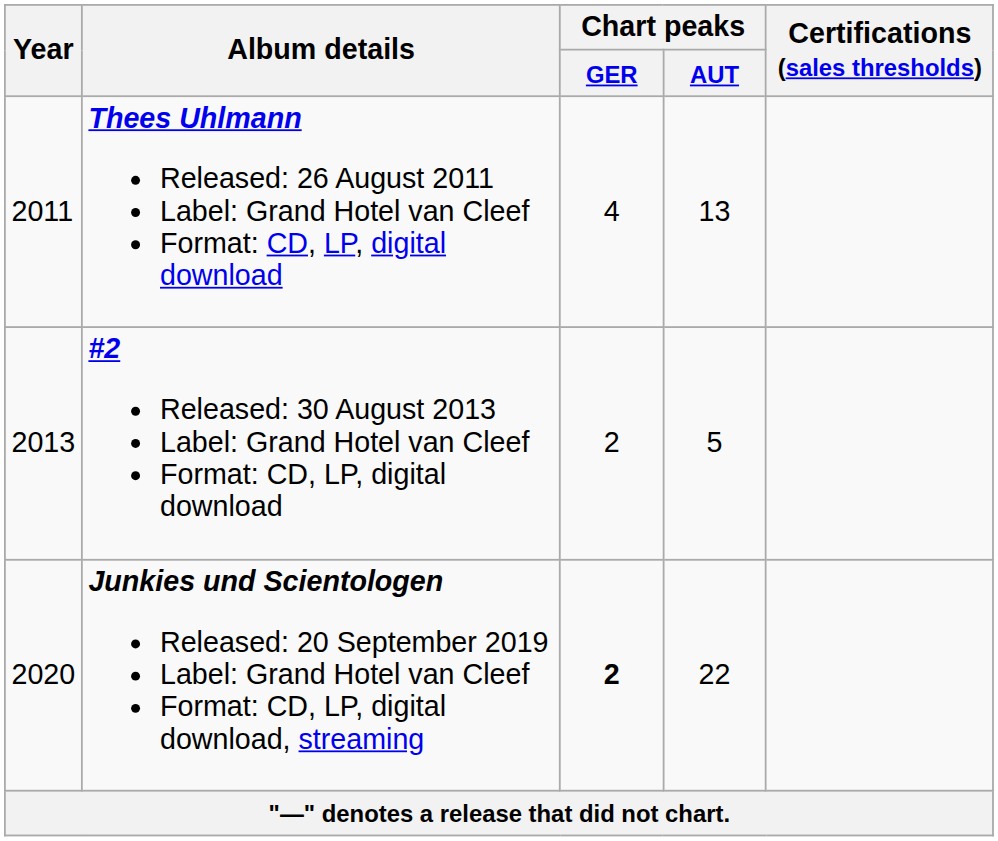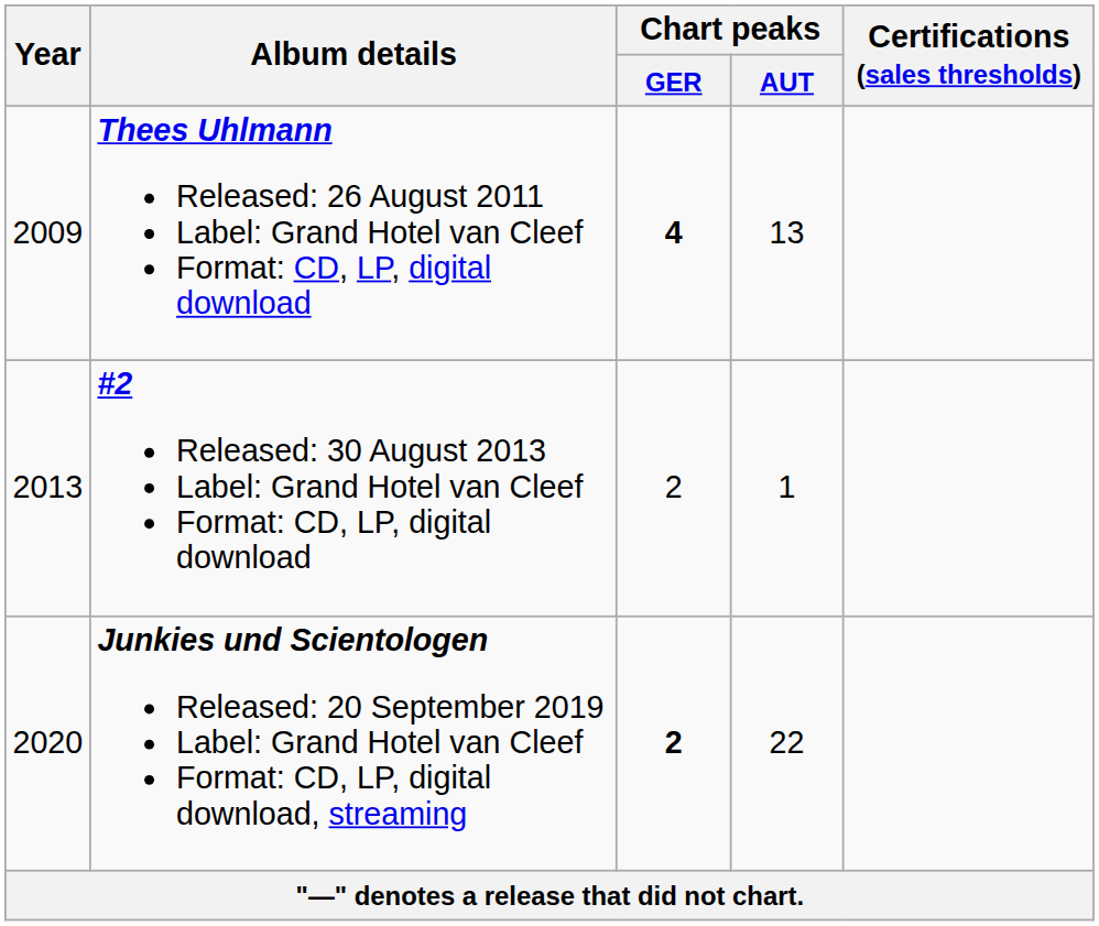row 3 | Year: 2011 -> 2009
row 3 | Chart peaks / GER: normal -> bold
row 4 | Chart peaks / AUT: 5 -> 1
